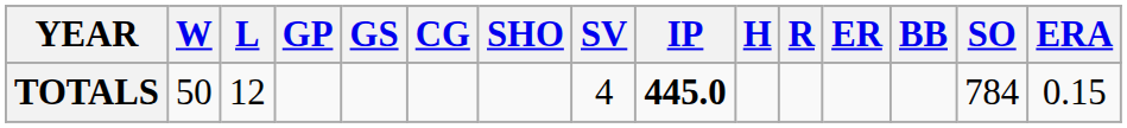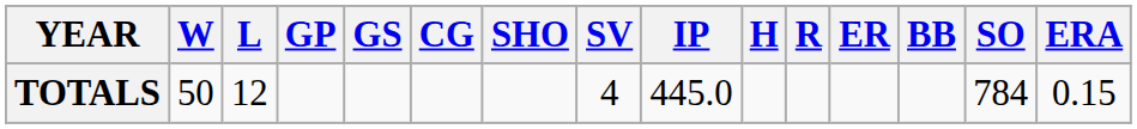row 2 | IP: bold -> normal
